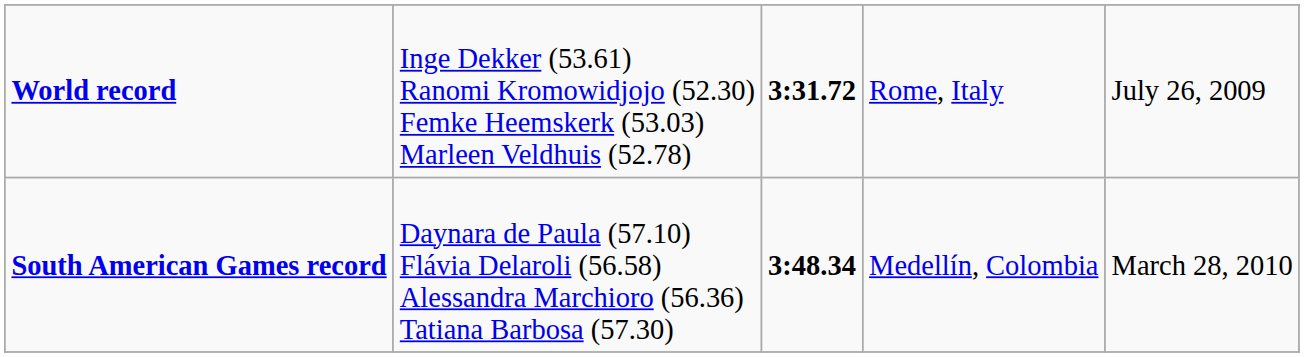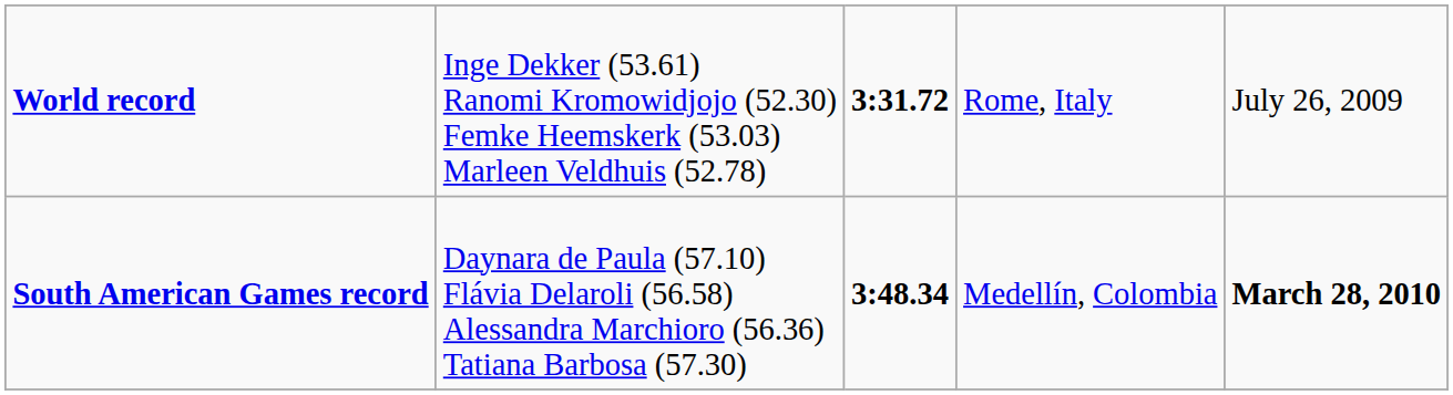South American Games record | column 5: normal -> bold
